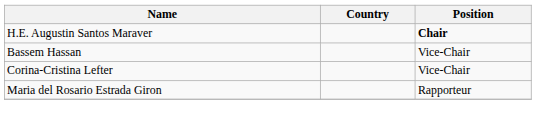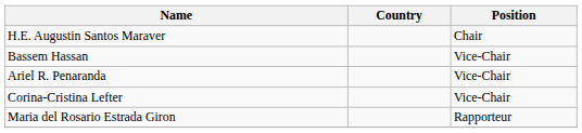H.E. Augustin Santos Maraver | Position: bold -> normal
+ row: Ariel R. Penaranda | Vice-Chair
